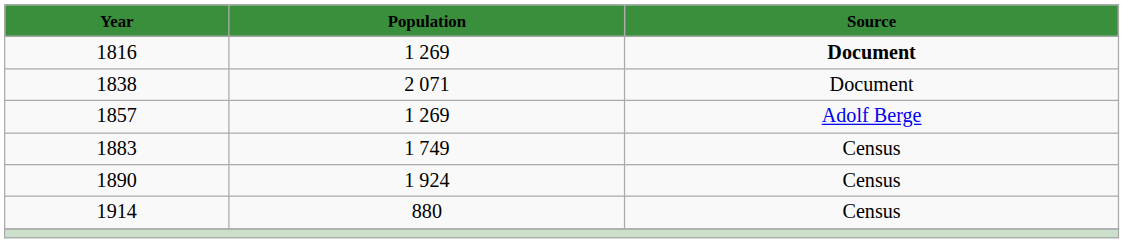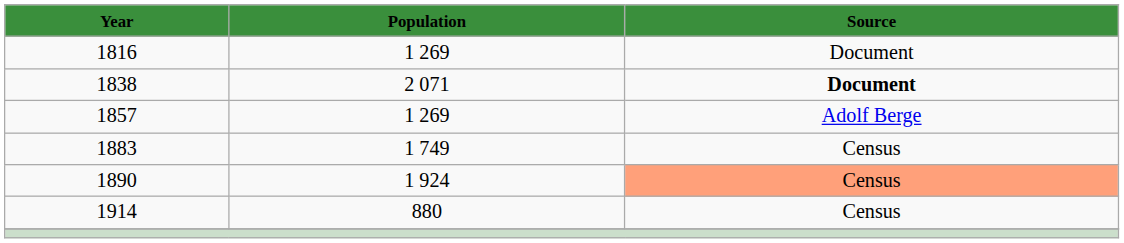1816 | column 3: bold -> normal
1838 | column 3: normal -> bold
1890 | column 3: no background -> lightsalmon background
